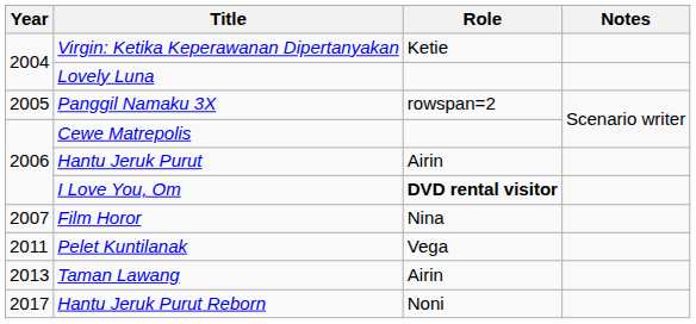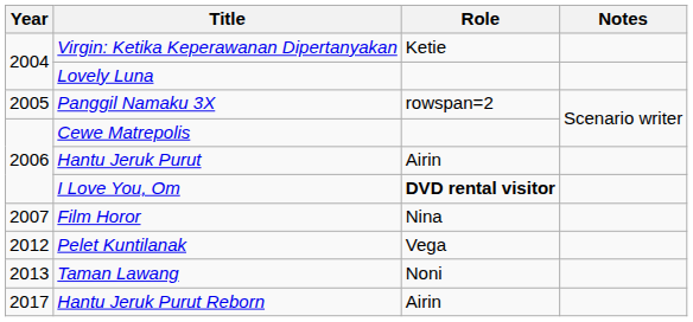Pelet Kuntilanak | Year: 2011 -> 2012
Taman Lawang | Role: Airin -> Noni
Hantu Jeruk Purut Reborn | Role: Noni -> Airin
